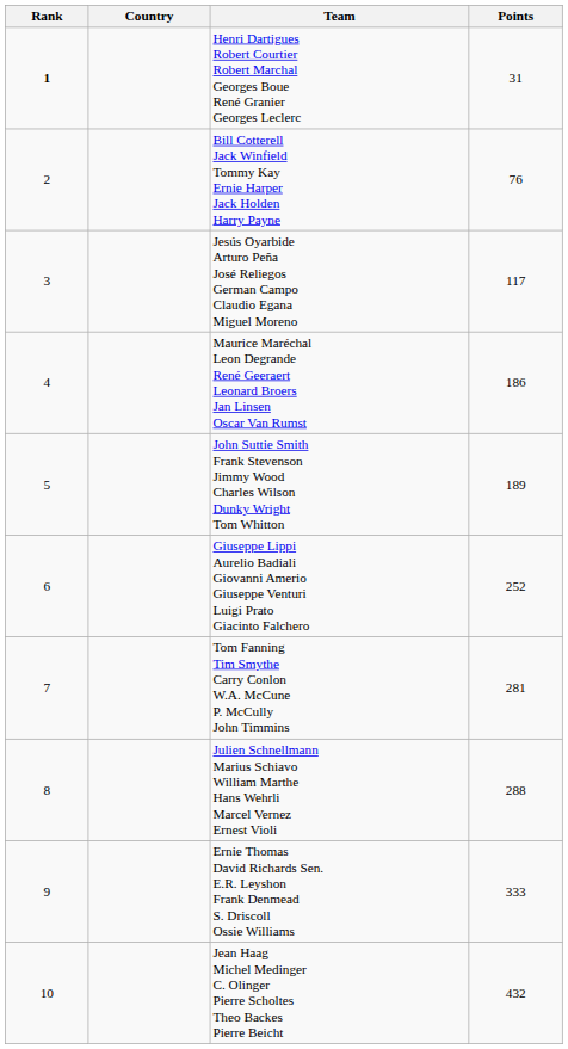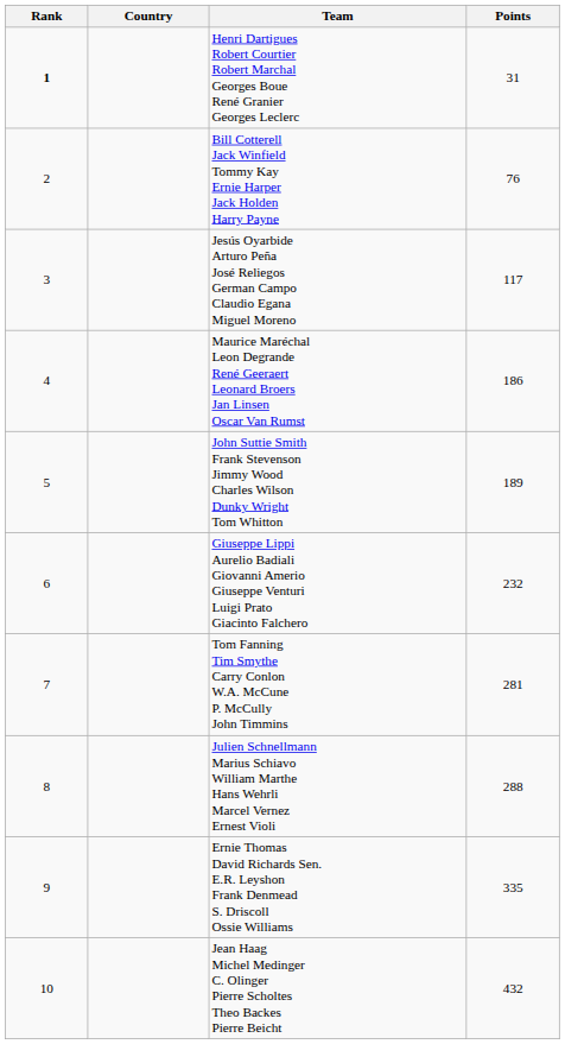row 7 | Points: 252 -> 232
row 10 | Points: 333 -> 335
